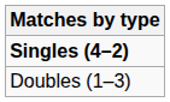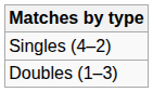row 2 | column 1: bold -> normal
